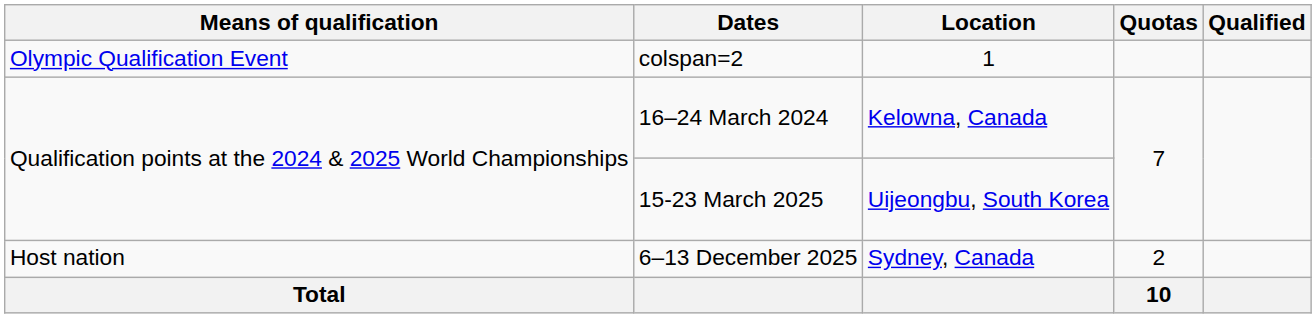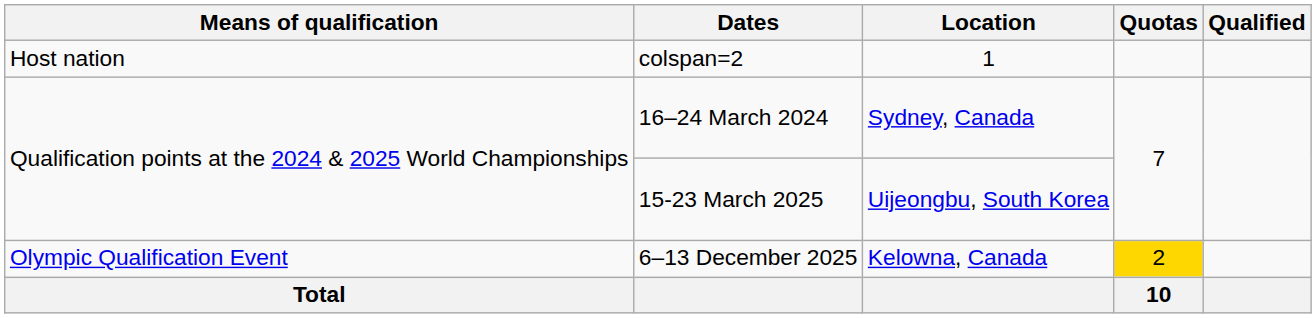colspan=2 | Means of qualification: Olympic Qualification Event -> Host nation
16–24 March 2024 | Location: Kelowna, Canada -> Sydney, Canada
6–13 December 2025 | Means of qualification: Host nation -> Olympic Qualification Event
6–13 December 2025 | Location: Sydney, Canada -> Kelowna, Canada
6–13 December 2025 | Quotas: no background -> gold background
